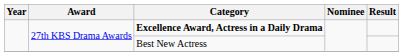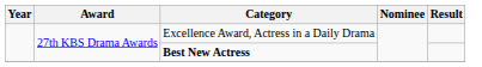Excellence Award, Actress in a Daily Drama | Category: bold -> normal
Best New Actress | Category: normal -> bold
